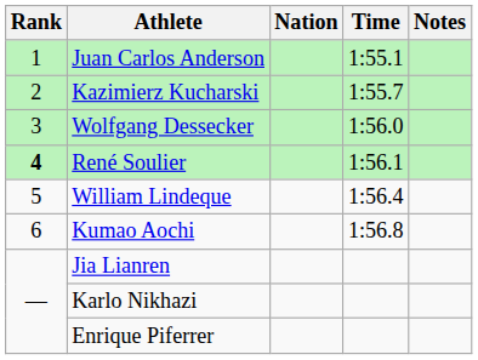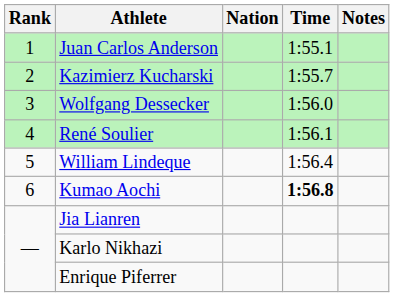René Soulier | Rank: bold -> normal
Kumao Aochi | Time: normal -> bold
